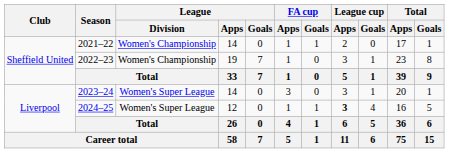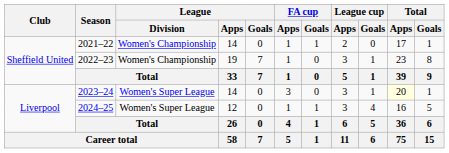2023–24 | Total / Apps: no background -> lightyellow background
2024–25 | League cup / Apps: bold -> normal
